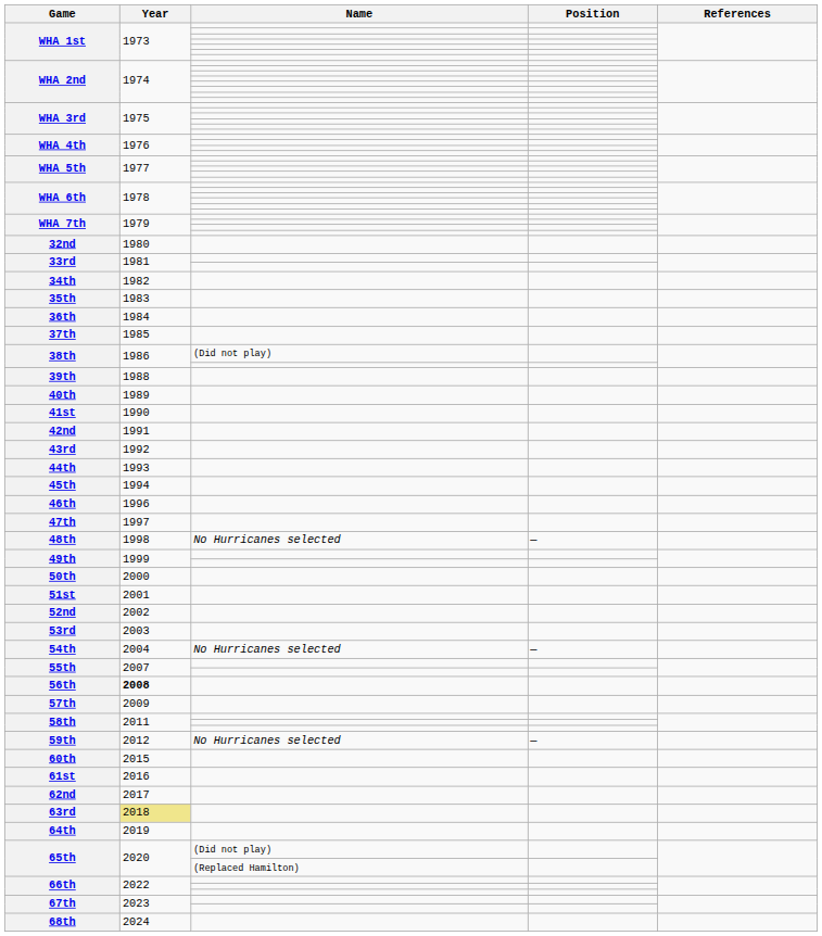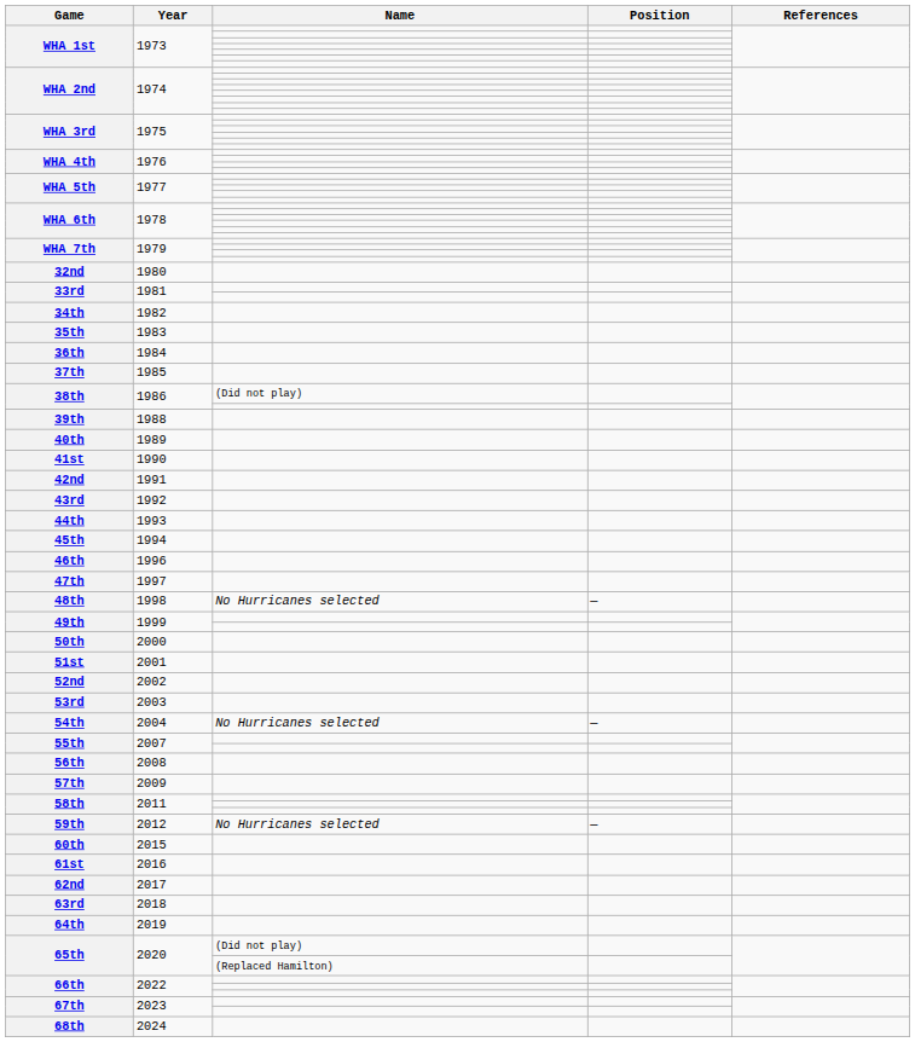56th | Year: bold -> normal
63rd | Year: khaki background -> no background
